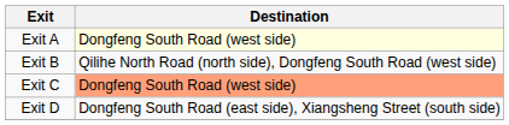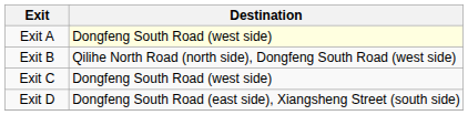Exit C | Destination: lightsalmon background -> no background
